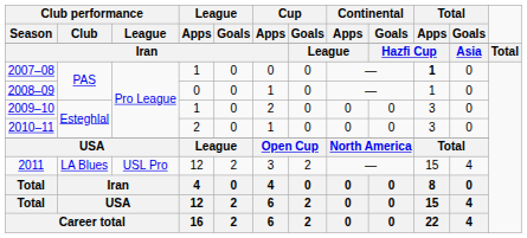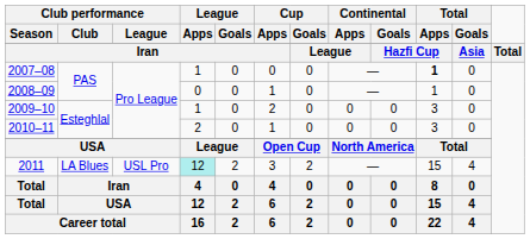2011 | League / Apps: no background -> paleturquoise background
